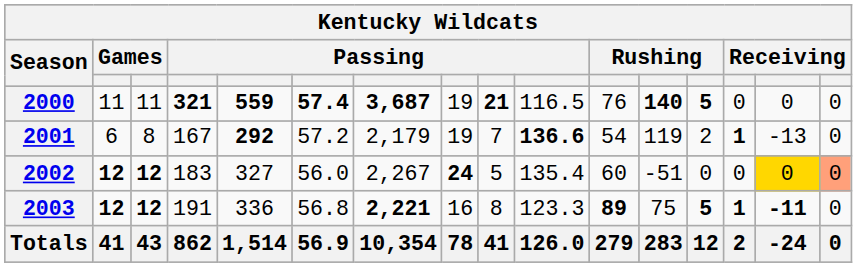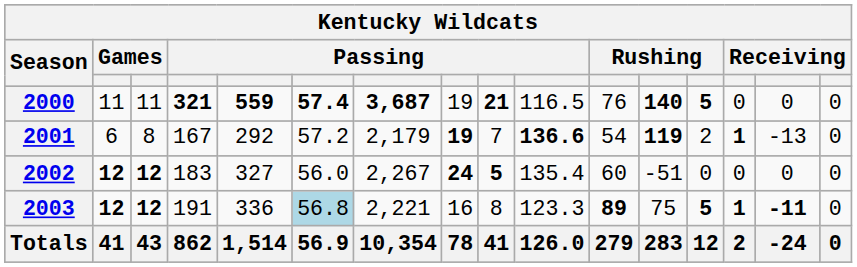2001 | column 5: bold -> normal
2001 | column 8: normal -> bold
2001 | column 12: normal -> bold
2002 | column 9: normal -> bold
2002 | column 15: gold background -> no background
2002 | column 16: lightsalmon background -> no background
2003 | column 6: no background -> lightblue background
2003 | column 7: bold -> normal
